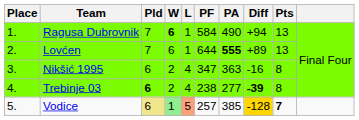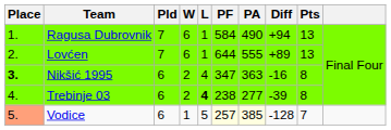Ragusa Dubrovnik | W: bold -> normal
Lovćen | PA: bold -> normal
Nikšić 1995 | Place: normal -> bold
Trebinje 03 | Pld: bold -> normal
Trebinje 03 | L: normal -> bold
Trebinje 03 | Diff: bold -> normal
Vodice | Place: no background -> lightsalmon background
Vodice | Pld: khaki background -> no background
Vodice | W: lightgreen background -> no background
Vodice | L: lightsalmon background -> no background
Vodice | PF: no background -> lightyellow background
Vodice | PA: no background -> lightyellow background
Vodice | Diff: gold background -> no background
Vodice | Pts: bold -> normal
